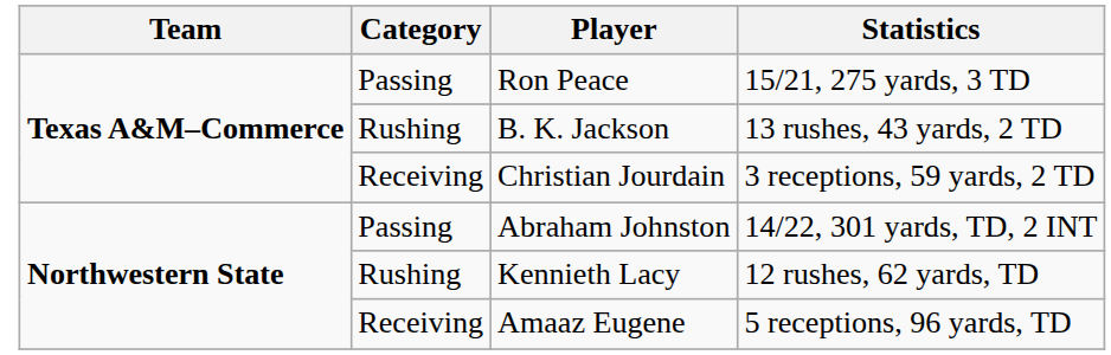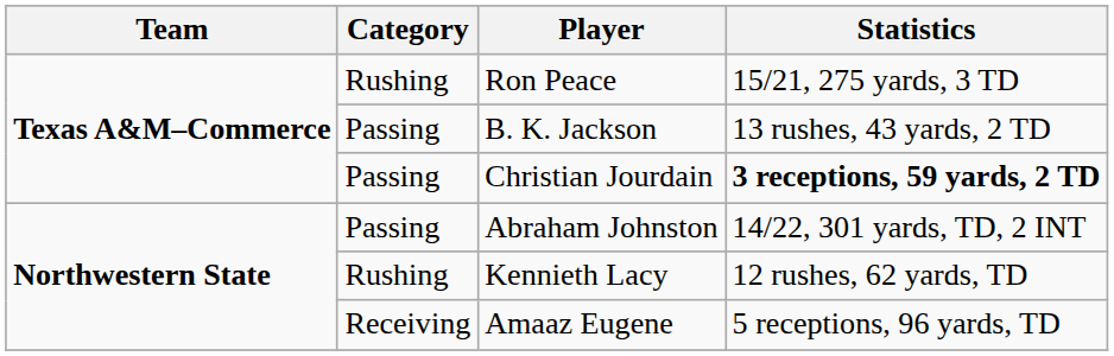Ron Peace | Category: Passing -> Rushing
B. K. Jackson | Category: Rushing -> Passing
Christian Jourdain | Category: Receiving -> Passing
Christian Jourdain | Statistics: normal -> bold
